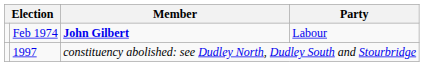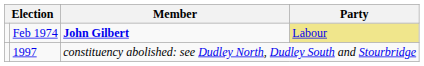Feb 1974 | Party: no background -> khaki background
